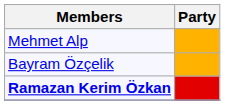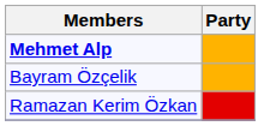Mehmet Alp | Members: normal -> bold
Ramazan Kerim Özkan | Members: bold -> normal
